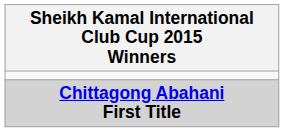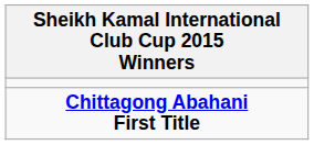row 3 | column 1: lightgrey background -> no background
